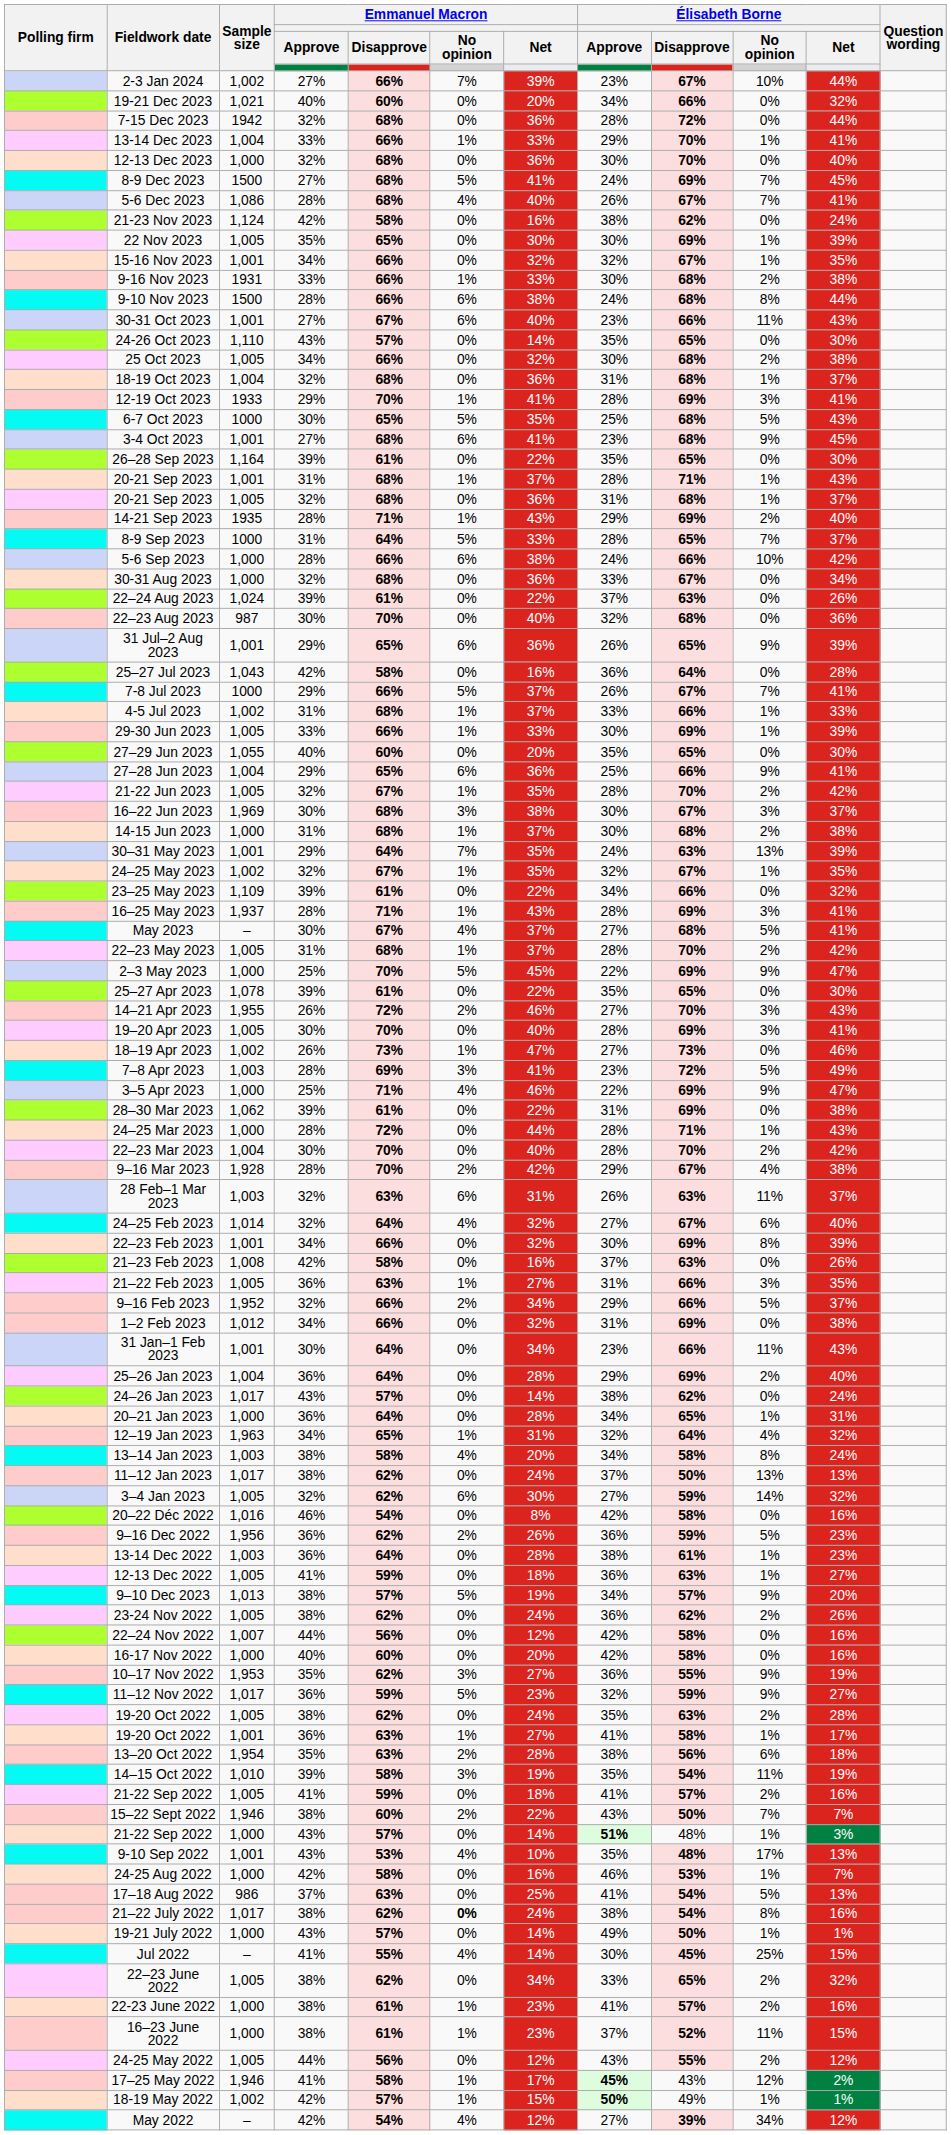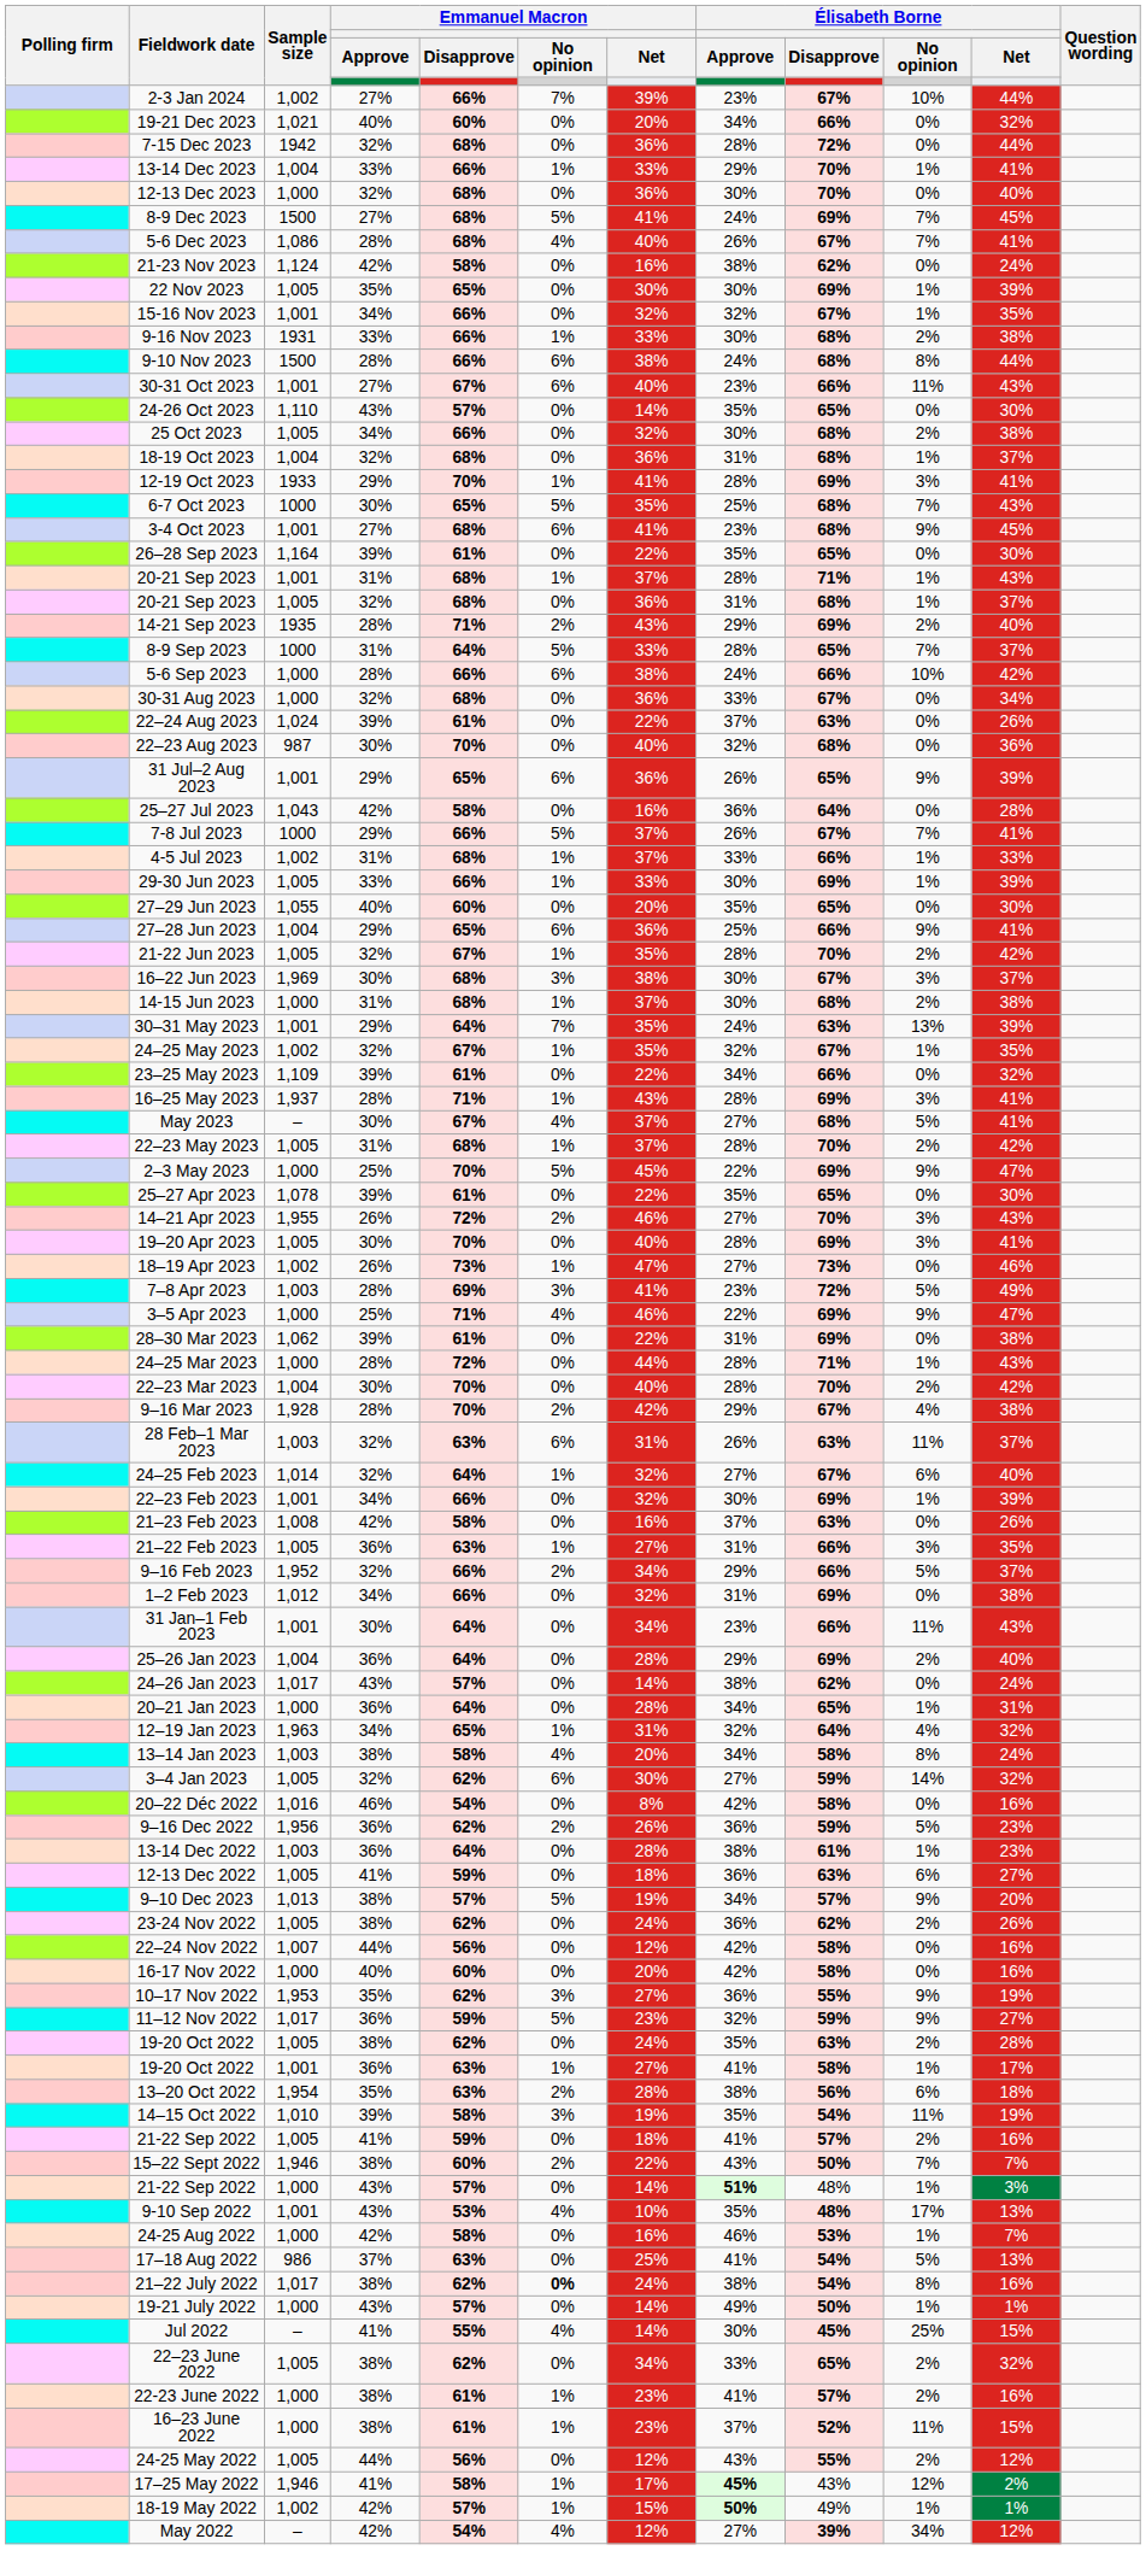6-7 Oct 2023 | Élisabeth Borne / No opinion: 5% -> 7%
14-21 Sep 2023 | Emmanuel Macron / No opinion: 1% -> 2%
24–25 Feb 2023 | Emmanuel Macron / No opinion: 4% -> 1%
22–23 Feb 2023 | Élisabeth Borne / No opinion: 8% -> 1%
- row: 11–12 Jan 2023 | 1,017 | 38% | 62% | 0% | 24% | 37% | 50% | 13% | 13%
12-13 Dec 2022 | Élisabeth Borne / No opinion: 1% -> 6%
